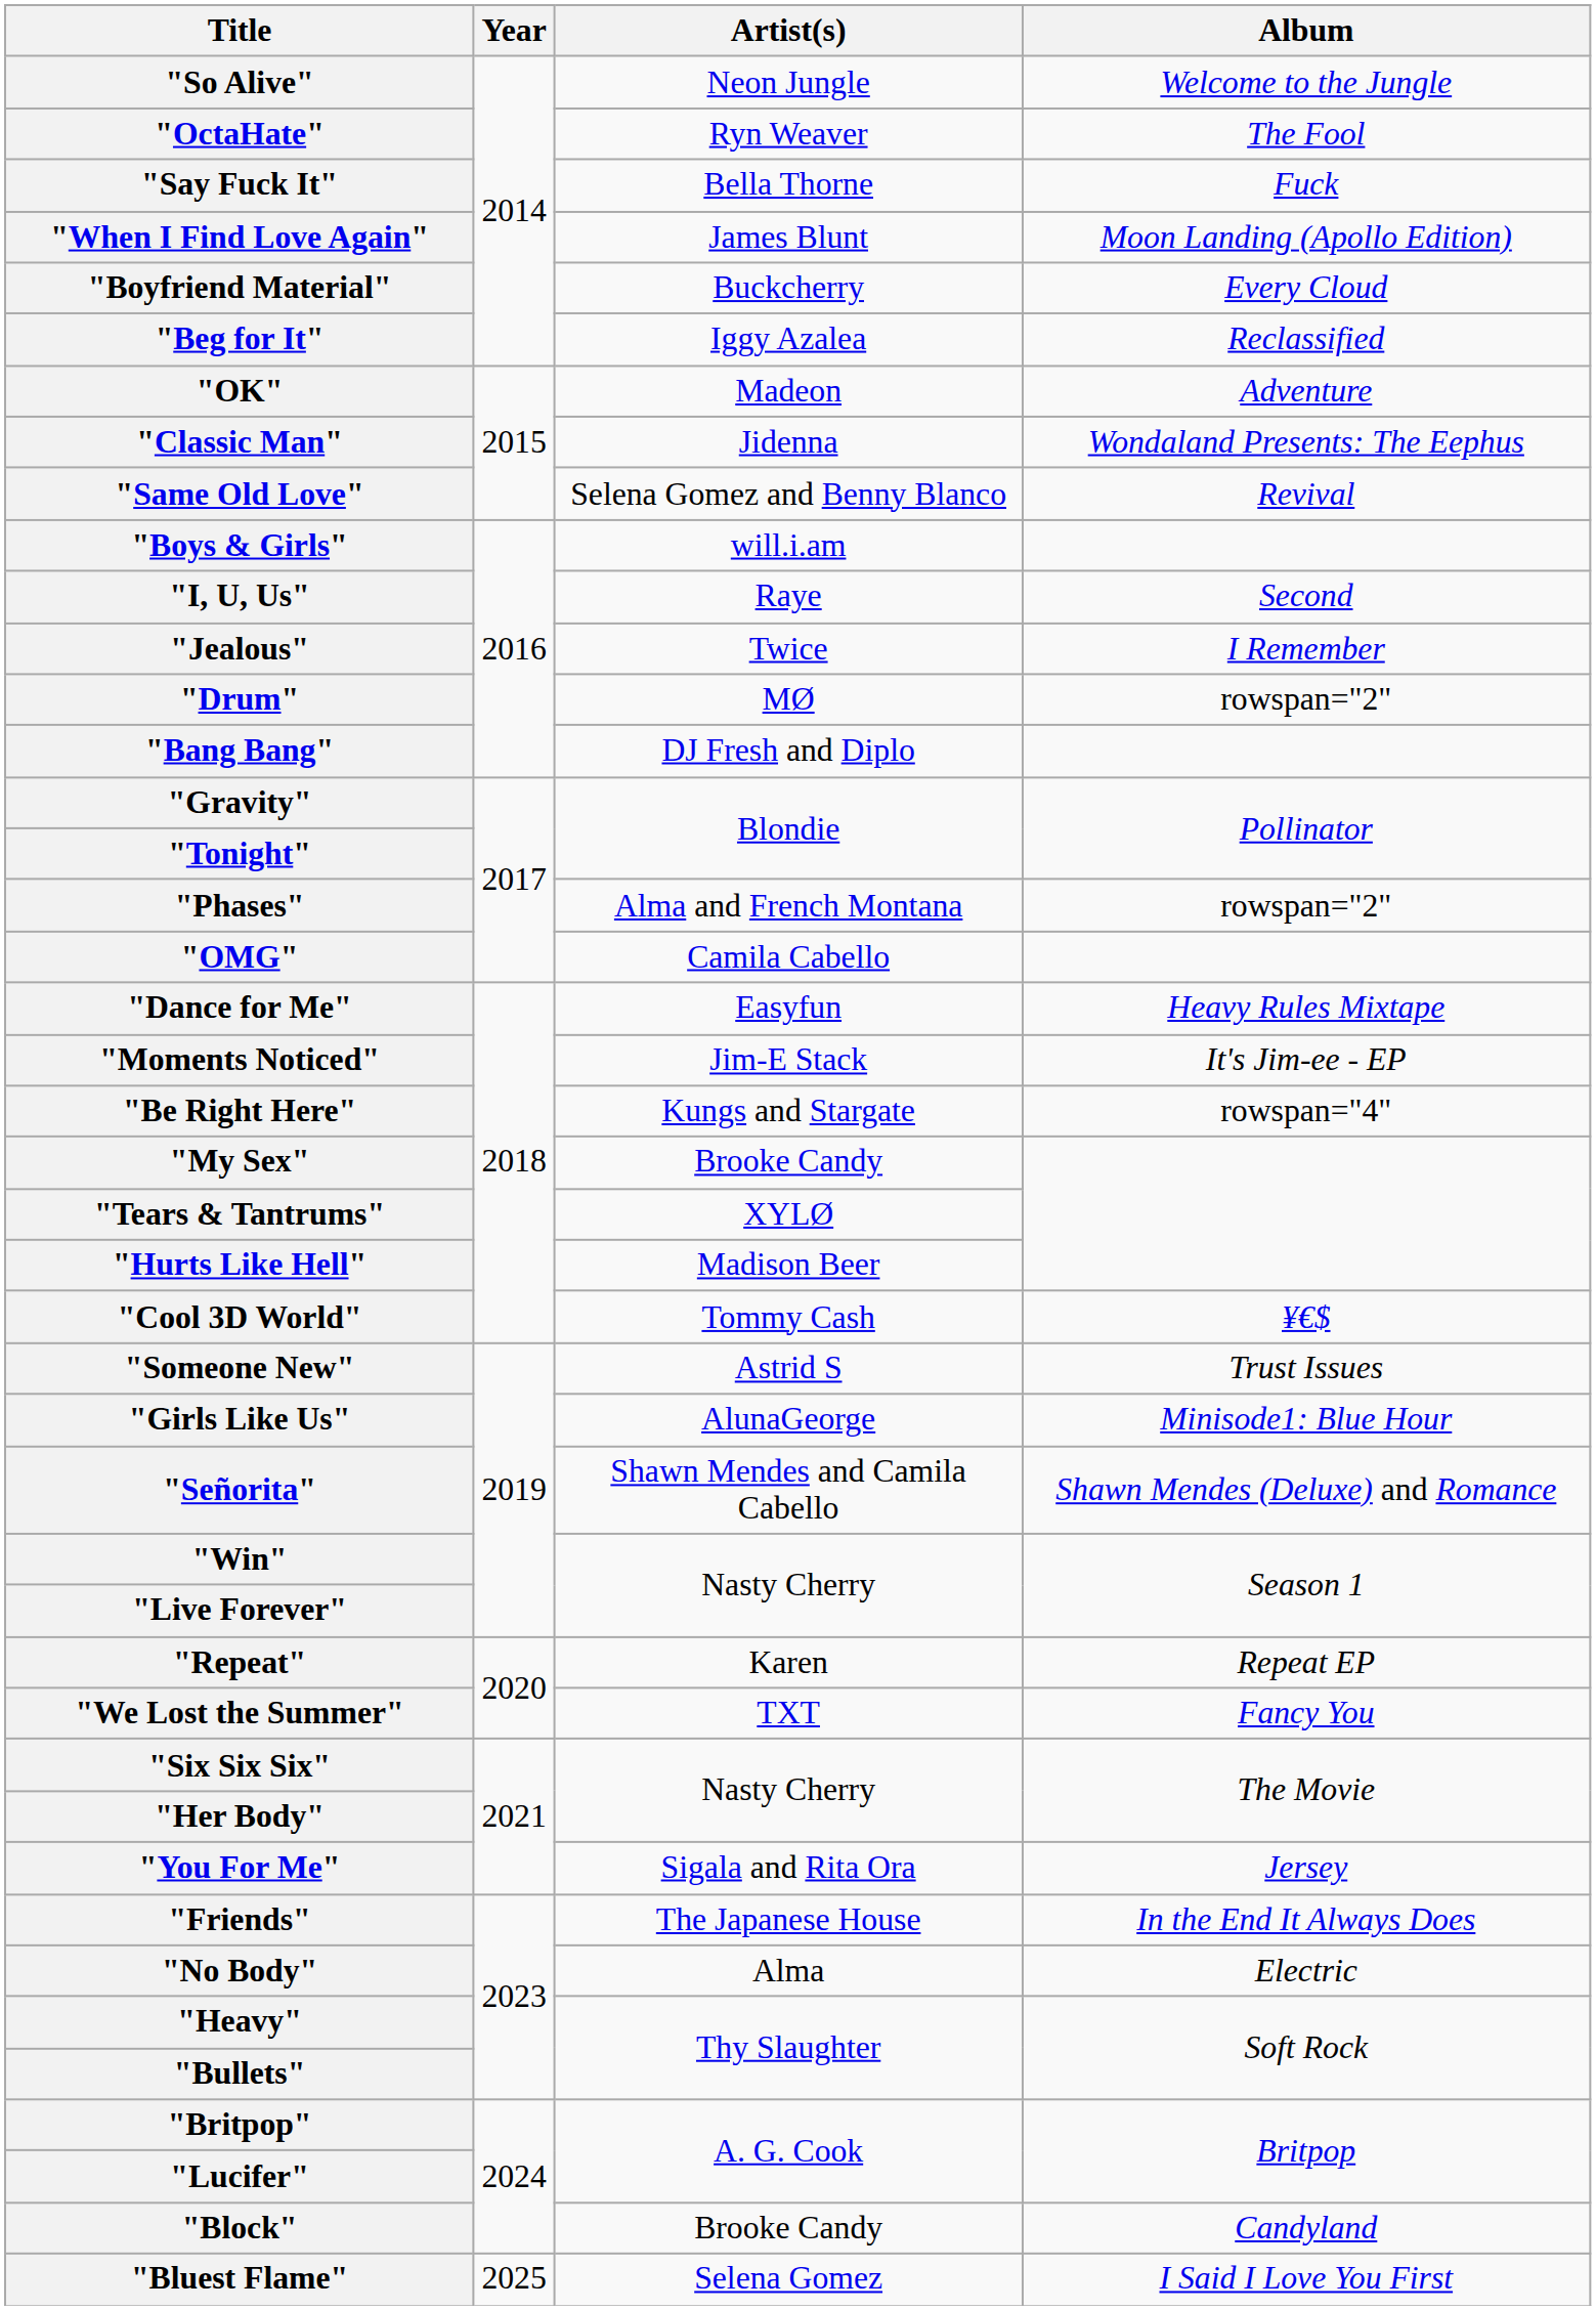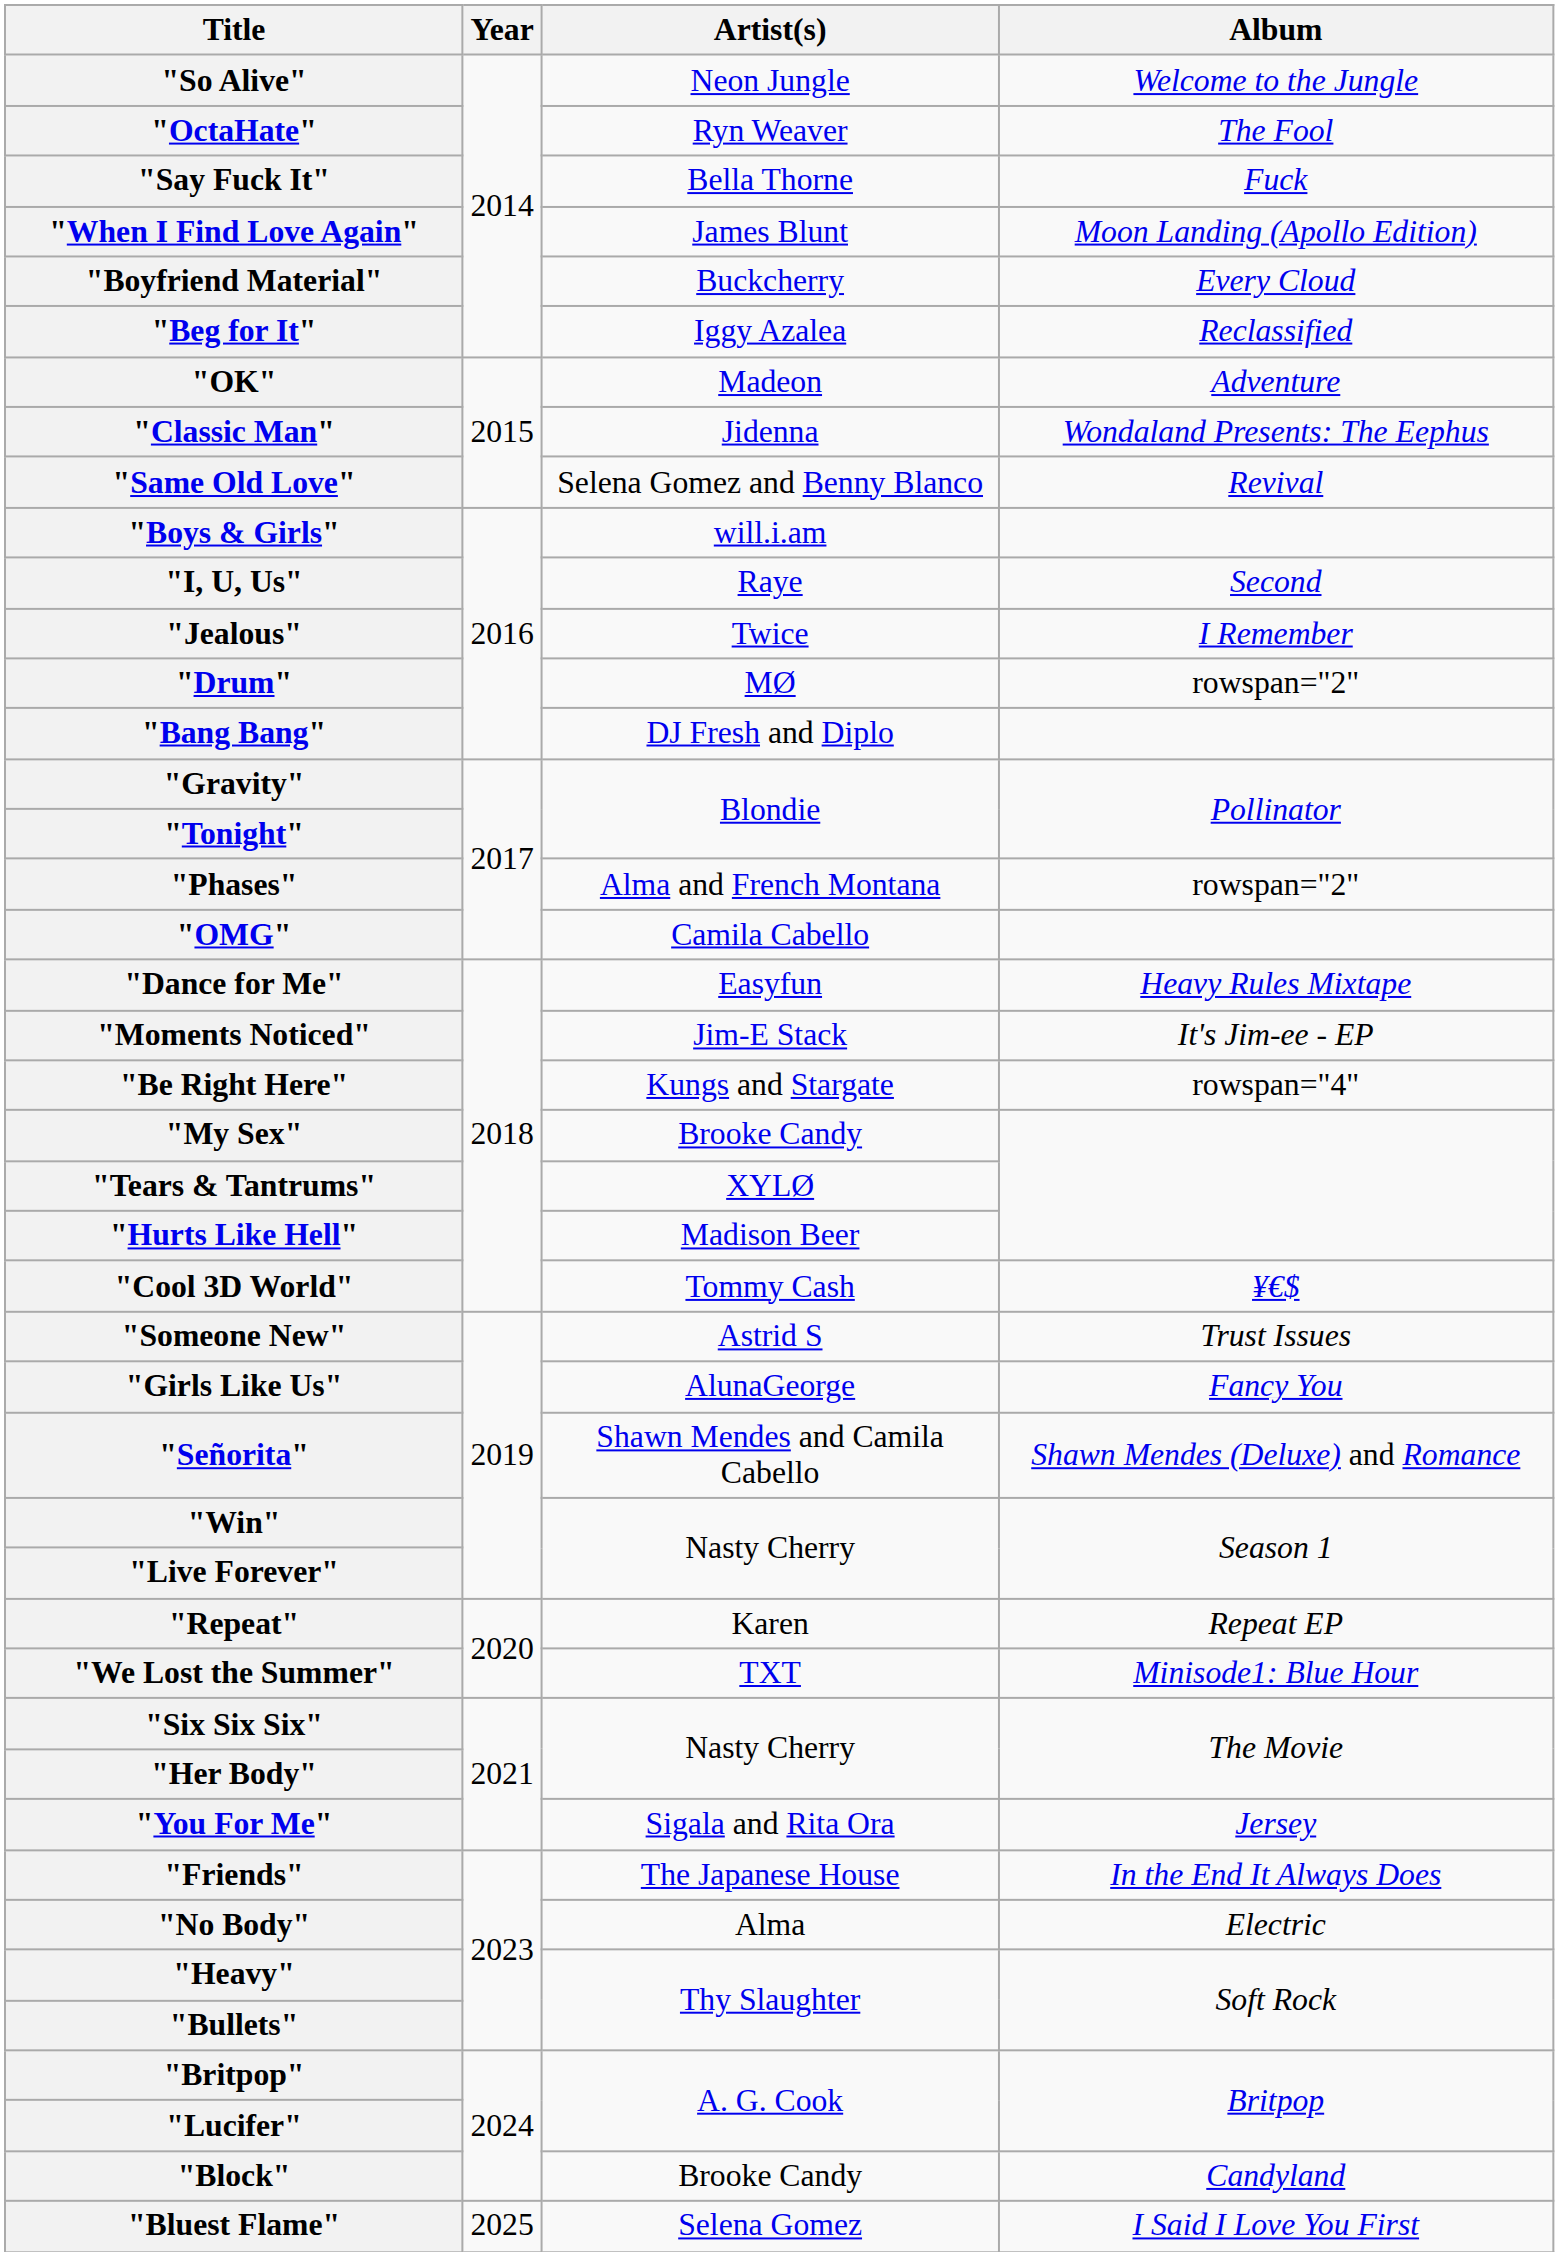"Girls Like Us" | Album: Minisode1: Blue Hour -> Fancy You
"We Lost the Summer" | Album: Fancy You -> Minisode1: Blue Hour
